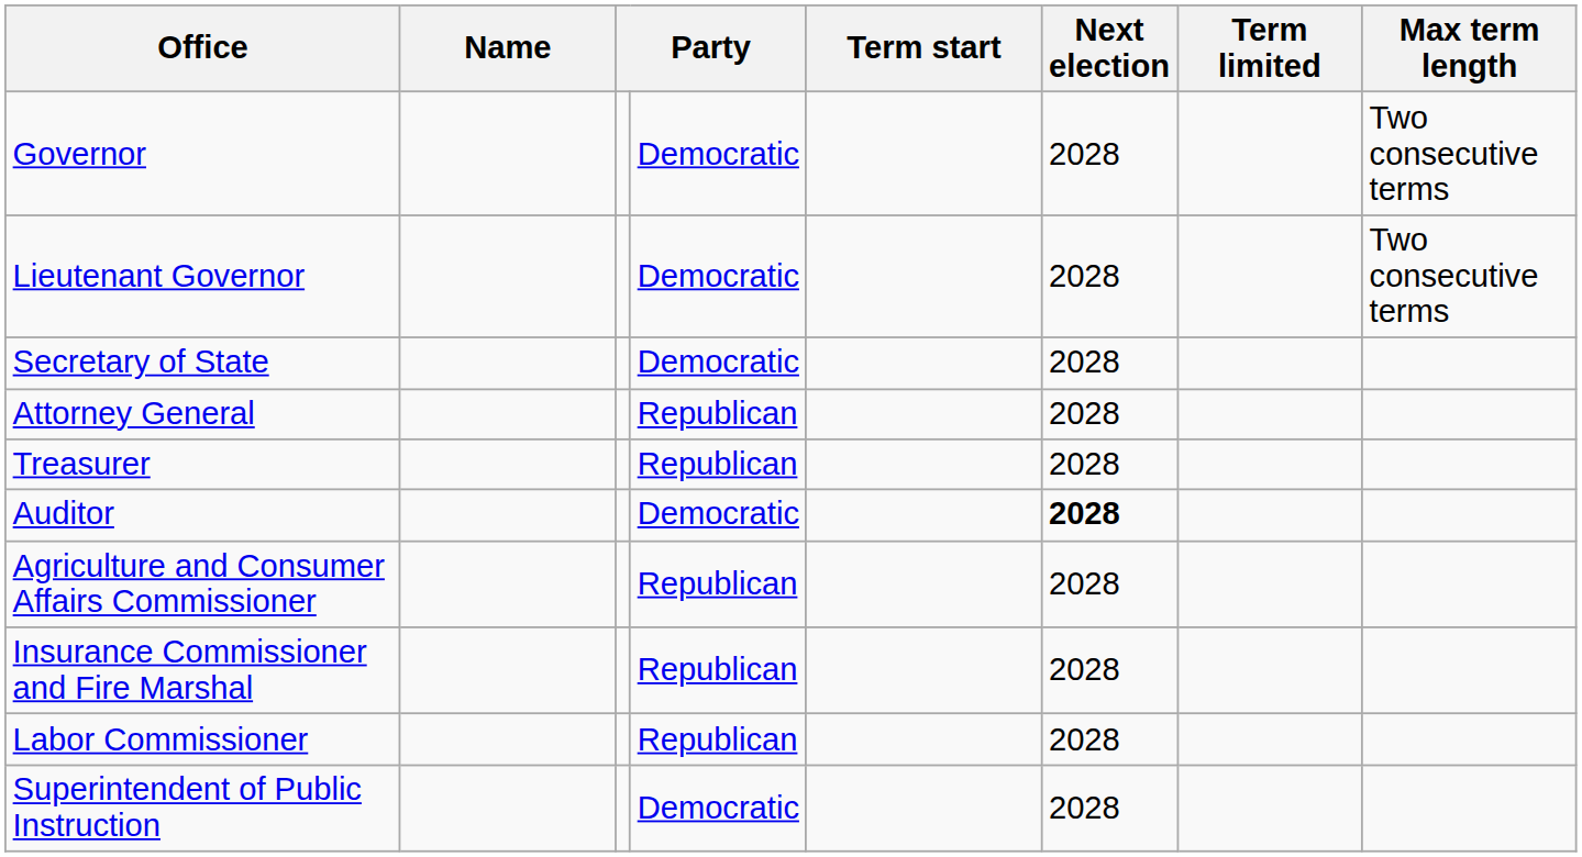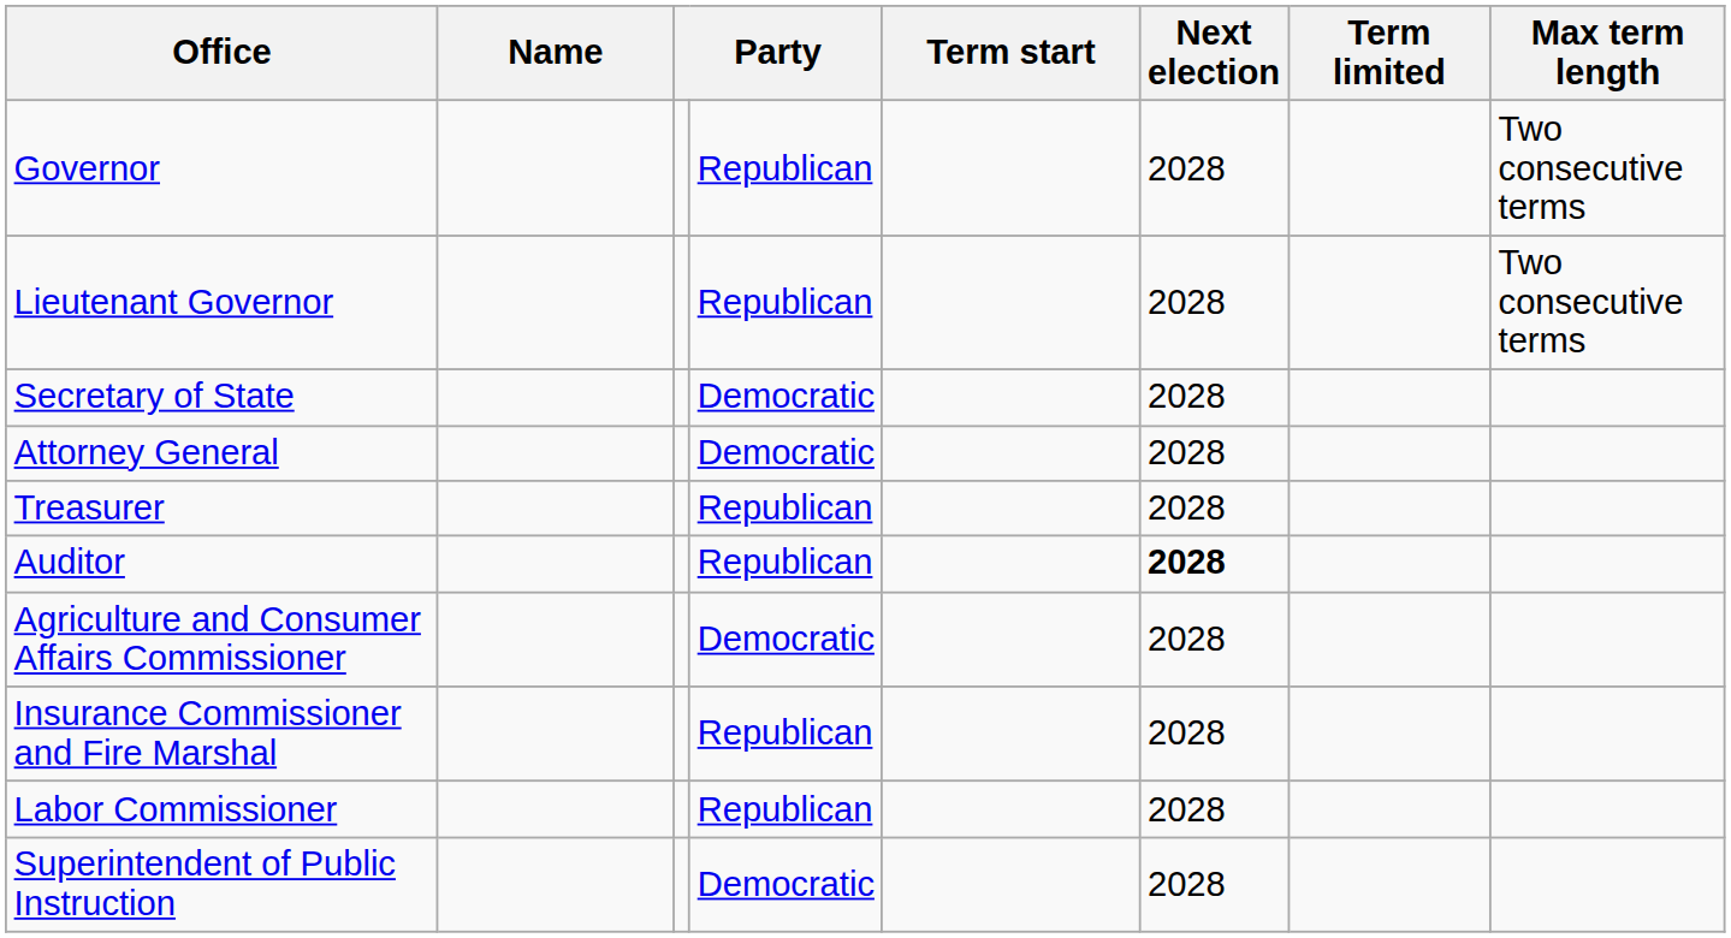Governor | column 4: Democratic -> Republican
Lieutenant Governor | column 4: Democratic -> Republican
Attorney General | column 4: Republican -> Democratic
Auditor | column 4: Democratic -> Republican
Agriculture and Consumer Affairs Commissioner | column 4: Republican -> Democratic
